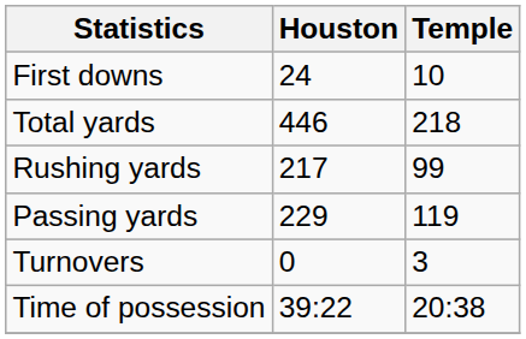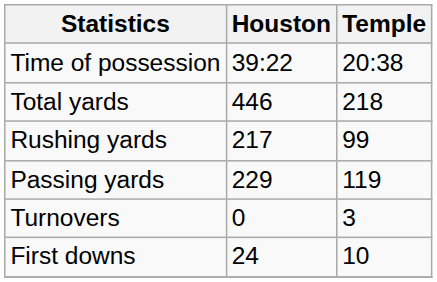rows swapped: First downs <-> Time of possession
